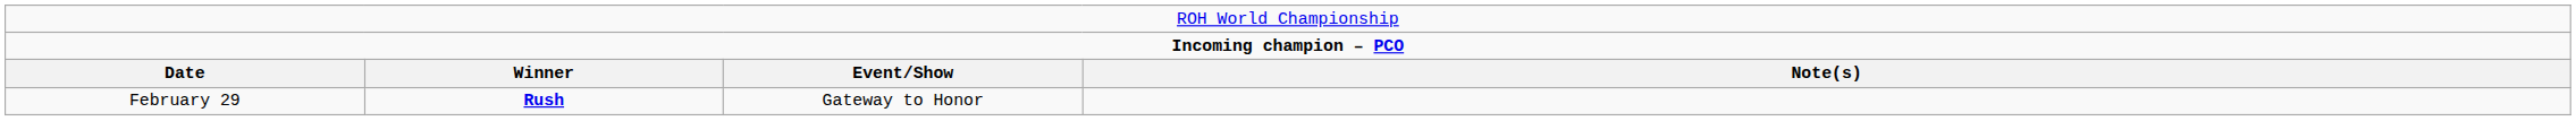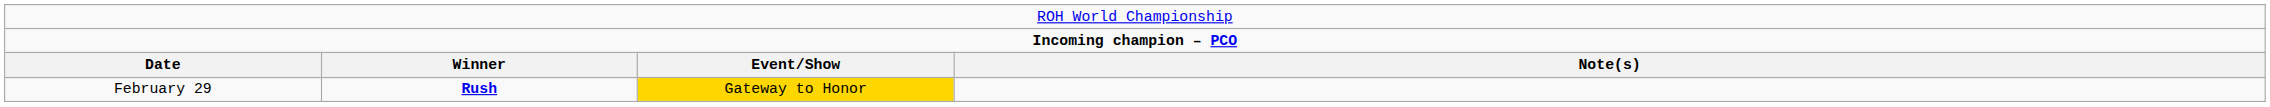February 29 | column 3: no background -> gold background
